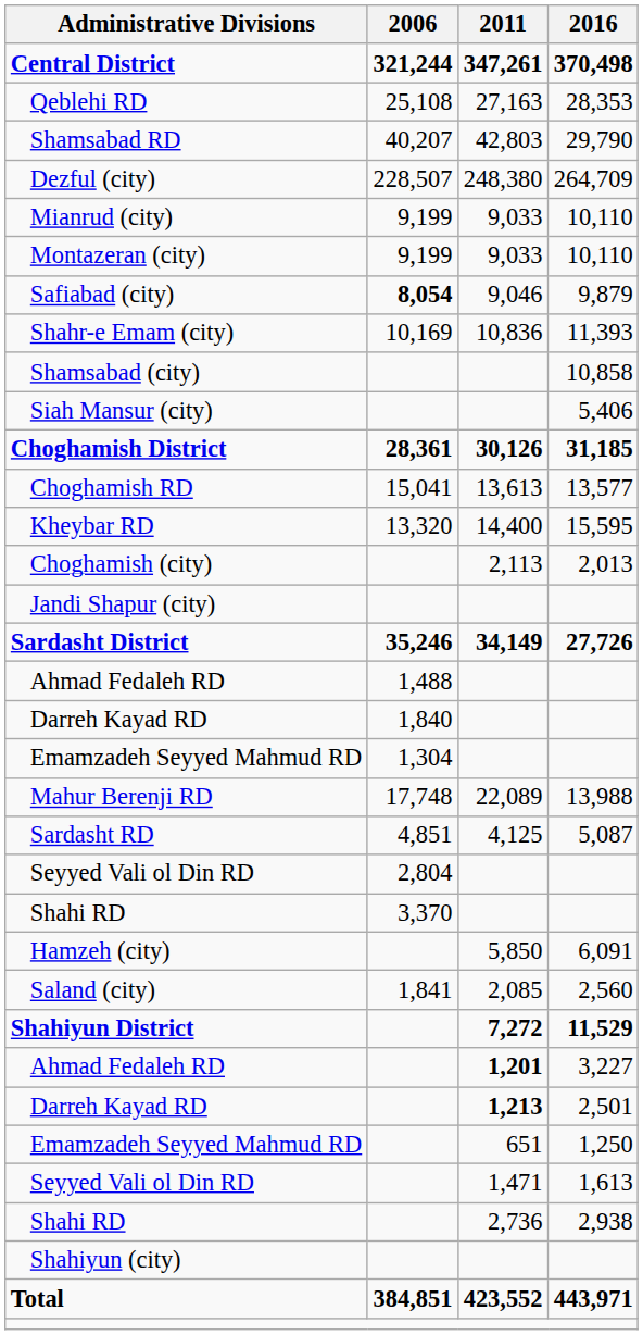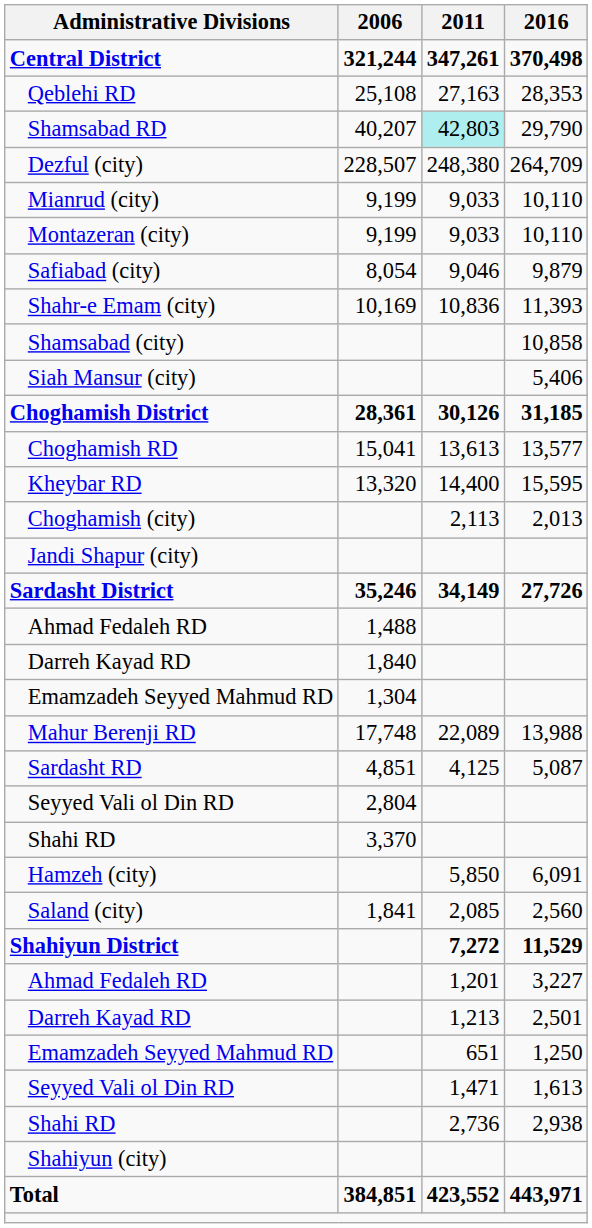Shamsabad RD | 2011: no background -> paleturquoise background
Safiabad (city) | 2006: bold -> normal
Ahmad Fedaleh RD / 3,227 | 2011: bold -> normal
Darreh Kayad RD / 2,501 | 2011: bold -> normal
